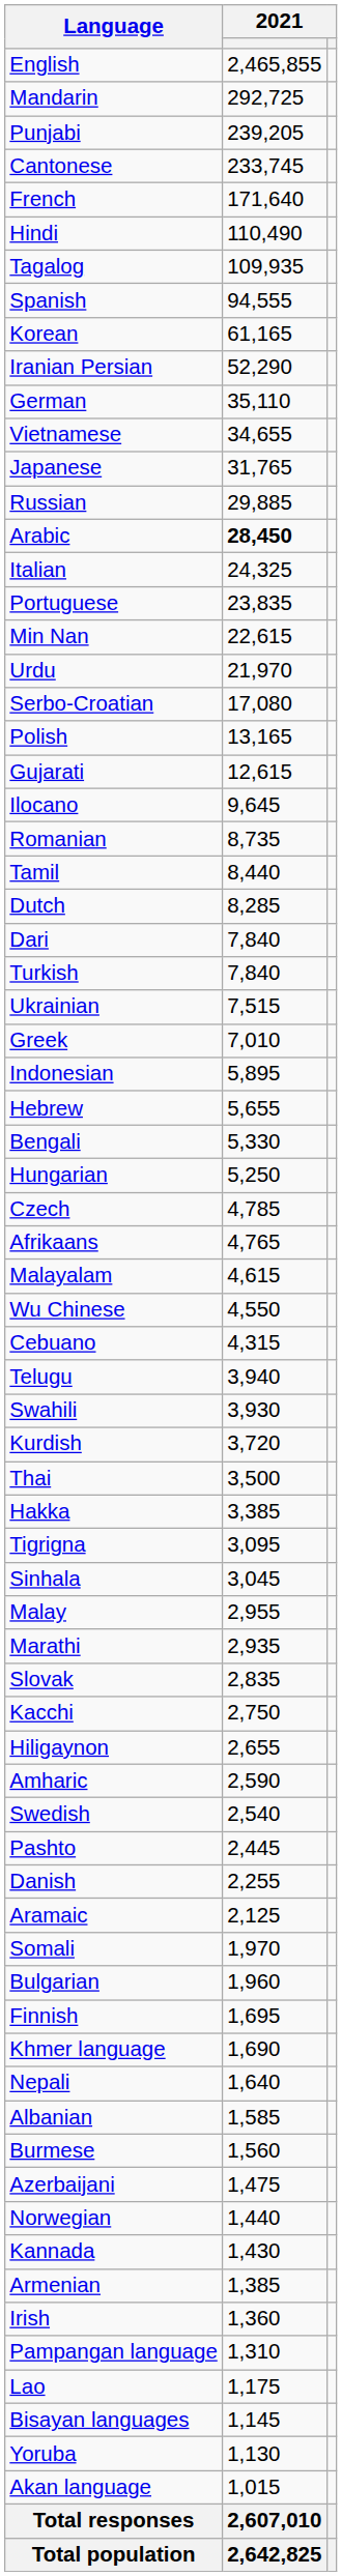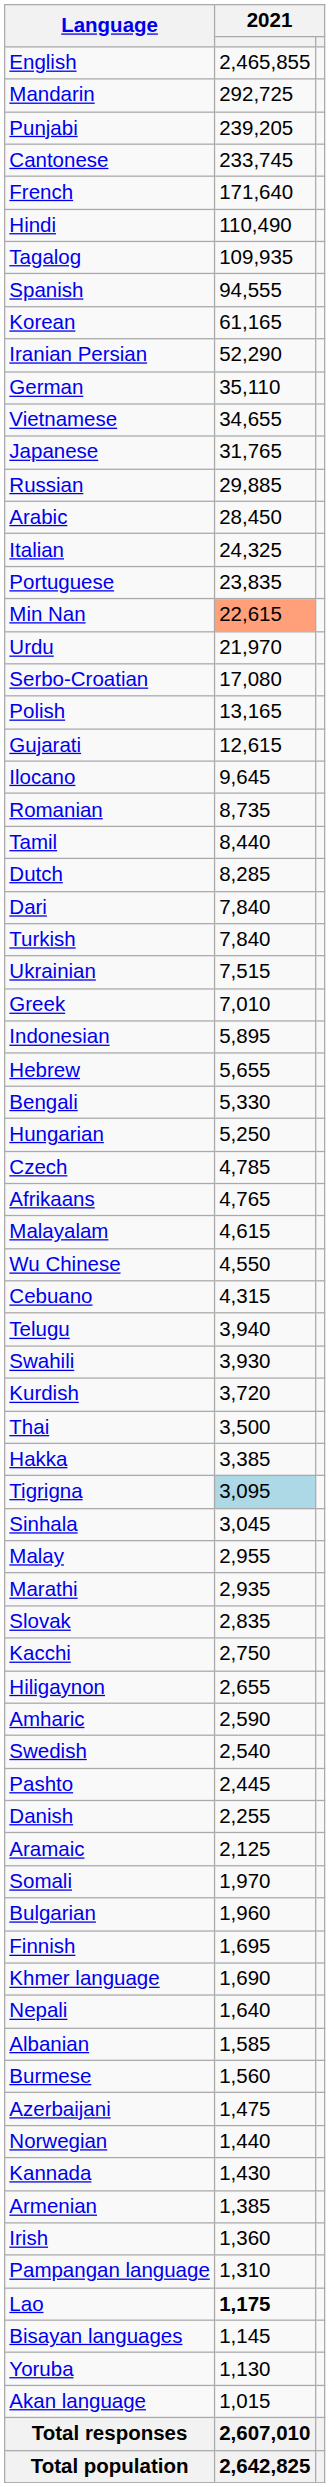Arabic | column 2: bold -> normal
Min Nan | column 2: no background -> lightsalmon background
Tigrigna | column 2: no background -> lightblue background
Lao | column 2: normal -> bold
